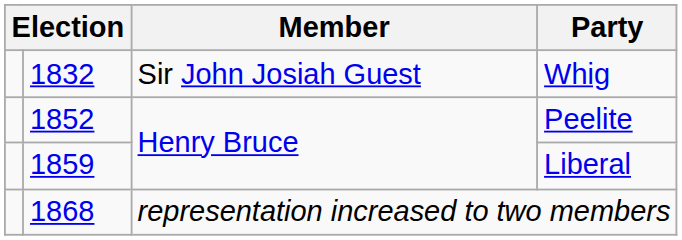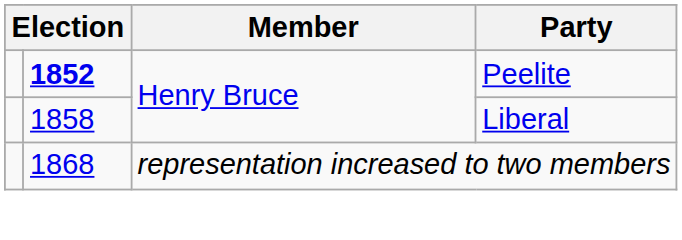- row: 1832 | Sir John Josiah Guest | Whig
Peelite | column 2: normal -> bold
Liberal | column 2: 1859 -> 1858
